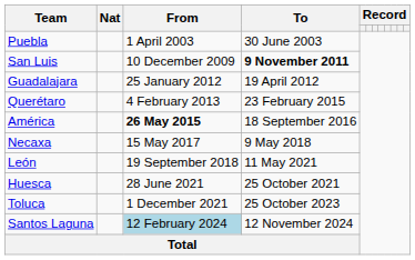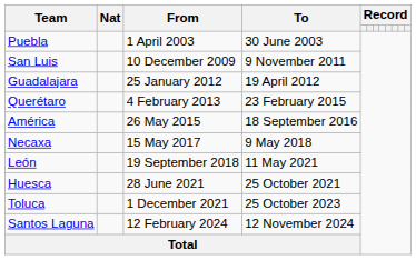San Luis | To: bold -> normal
América | From: bold -> normal
Santos Laguna | From: lightblue background -> no background
